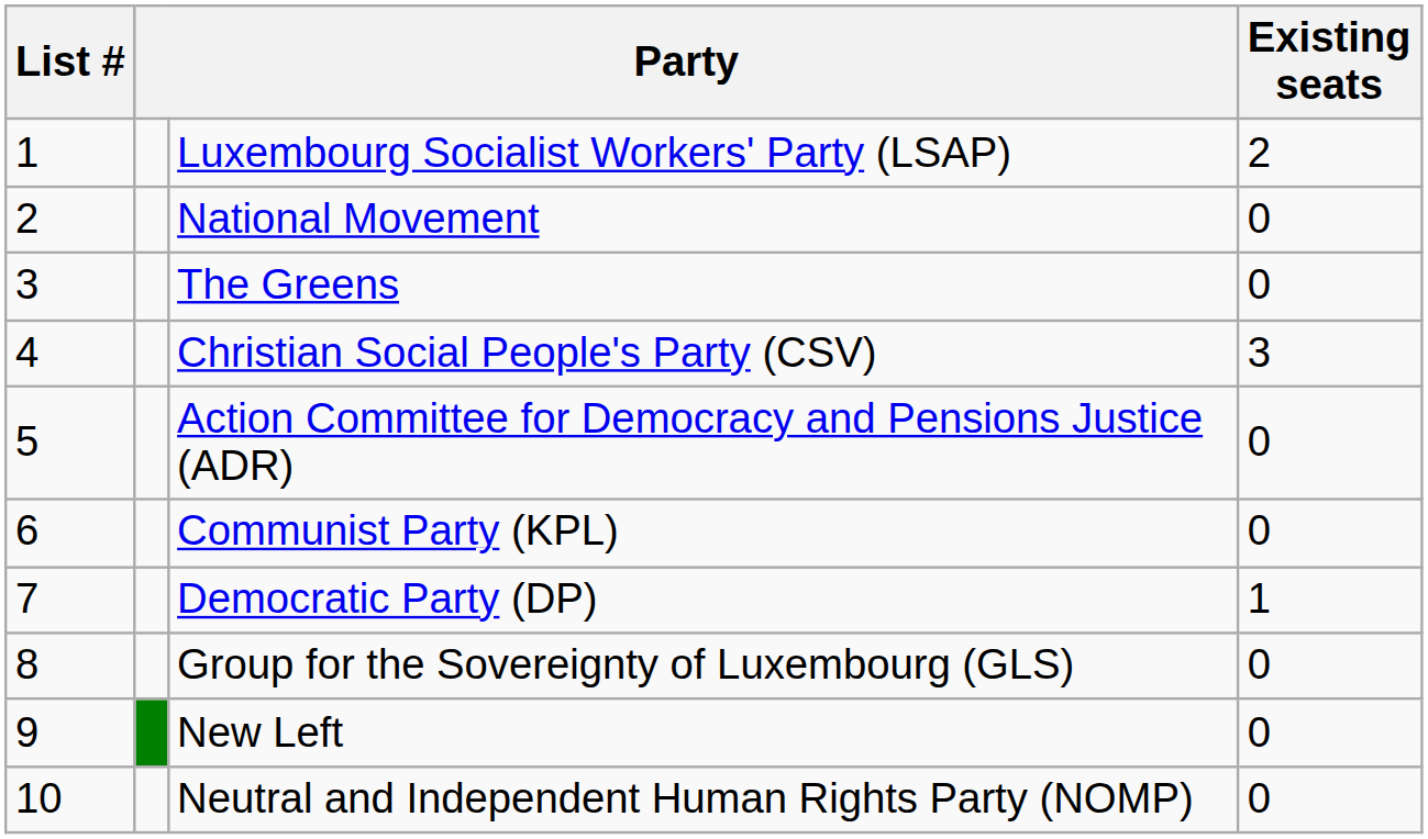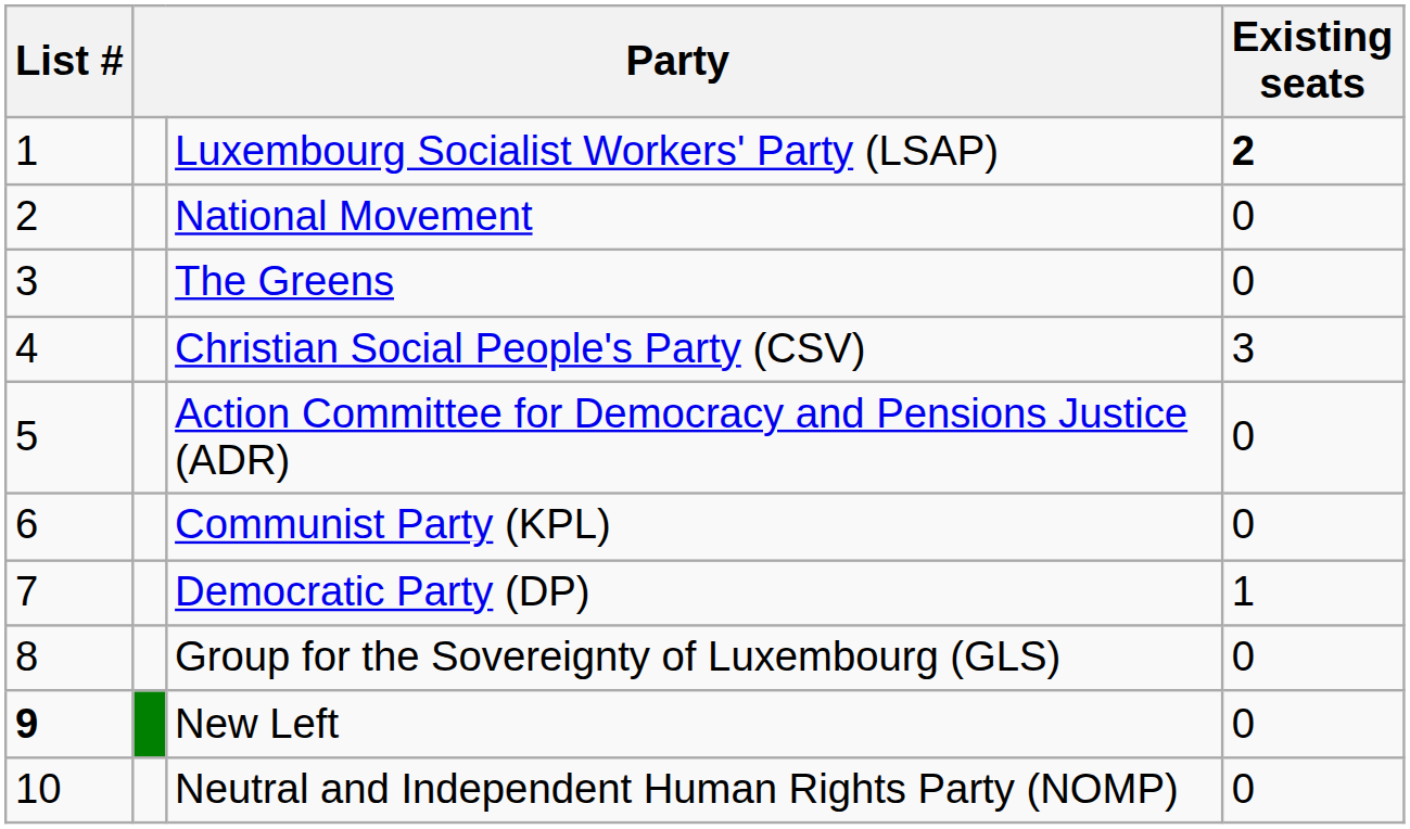Luxembourg Socialist Workers' Party (LSAP) | Existing seats: normal -> bold
New Left | List #: normal -> bold
